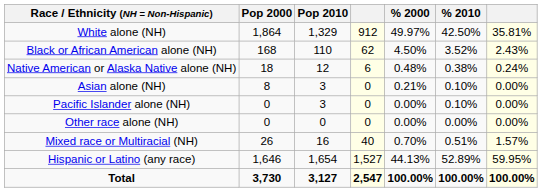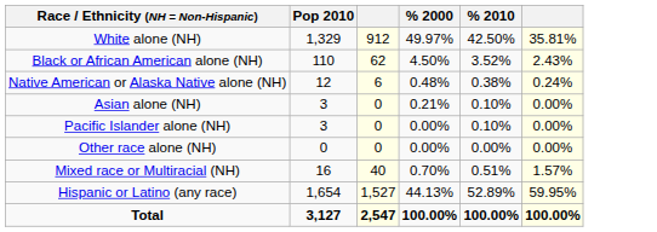- column: Pop 2000 | 1,864 | 168 | 18 | 8 | 0 | 0 | 26 | 1,646 | 3,730
